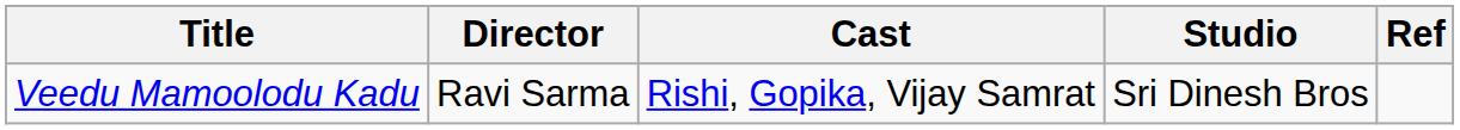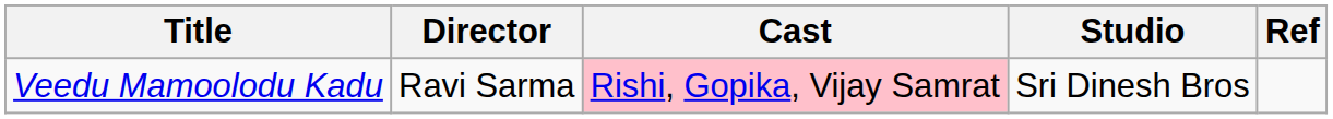Veedu Mamoolodu Kadu | Cast: no background -> pink background
